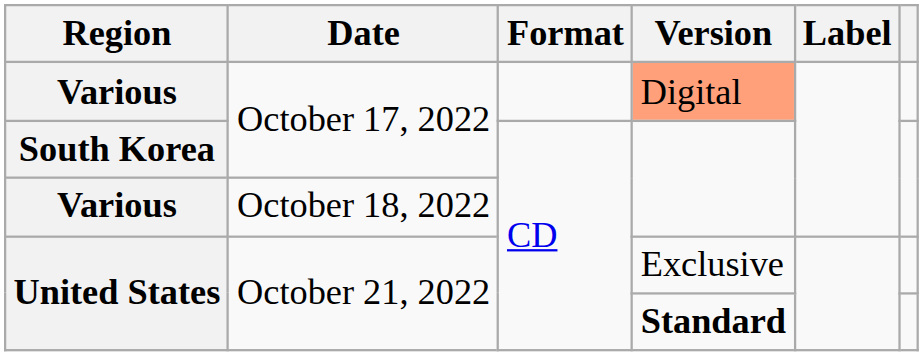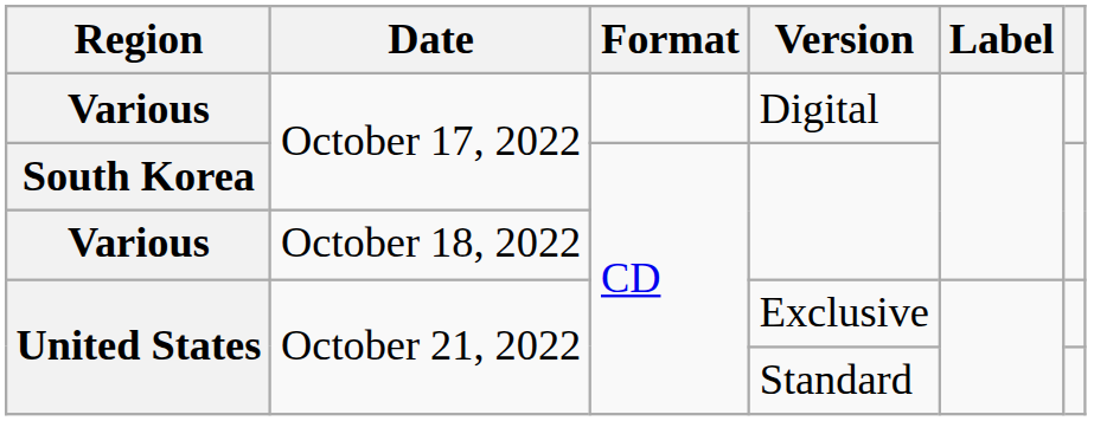Digital | Version: lightsalmon background -> no background
Standard | Version: bold -> normal
